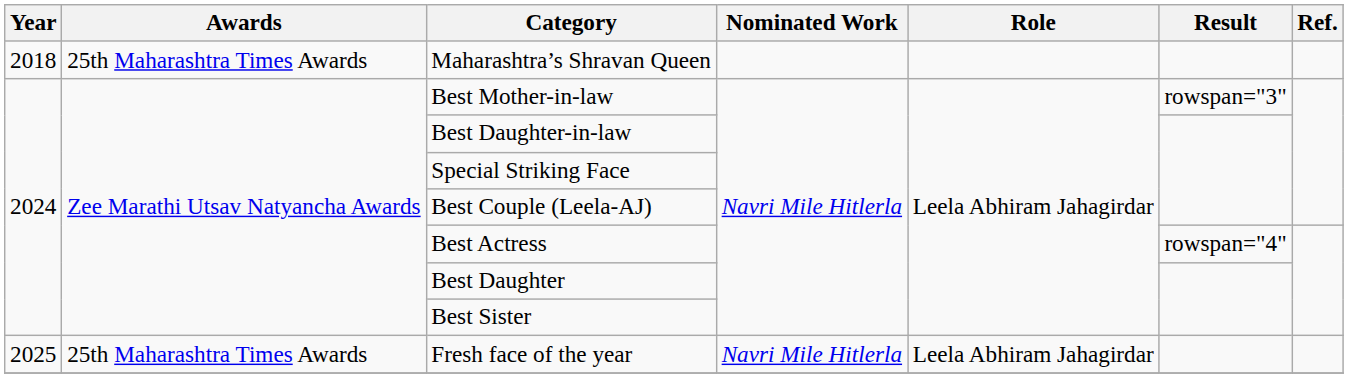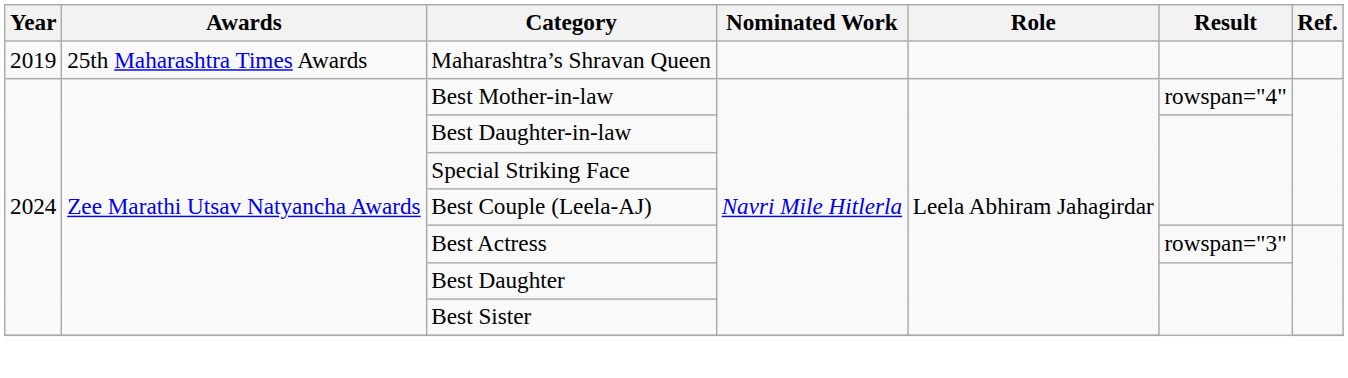Maharashtra’s Shravan Queen | Year: 2018 -> 2019
Best Mother-in-law | Result: rowspan="3" -> rowspan="4"
Best Actress | Result: rowspan="4" -> rowspan="3"
- row: 2025 | 25th Maharashtra Times Awards | Fresh face of the year | Navri Mile Hitlerla | Leela Abhiram Jahagirdar
